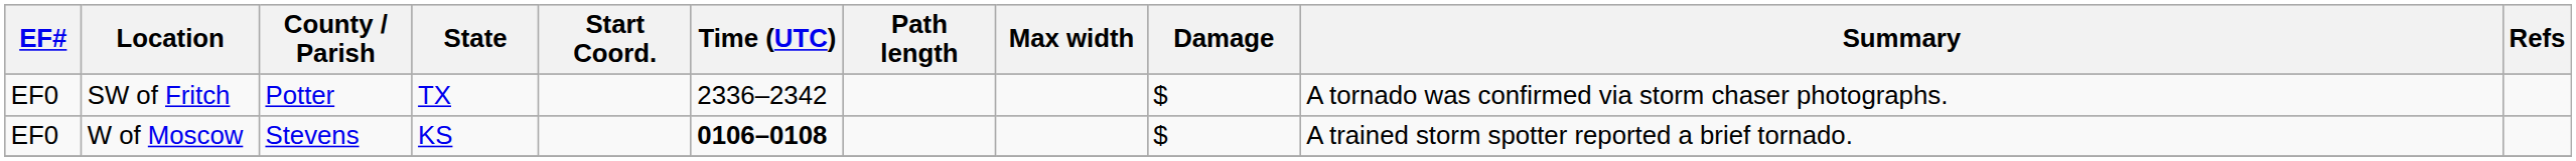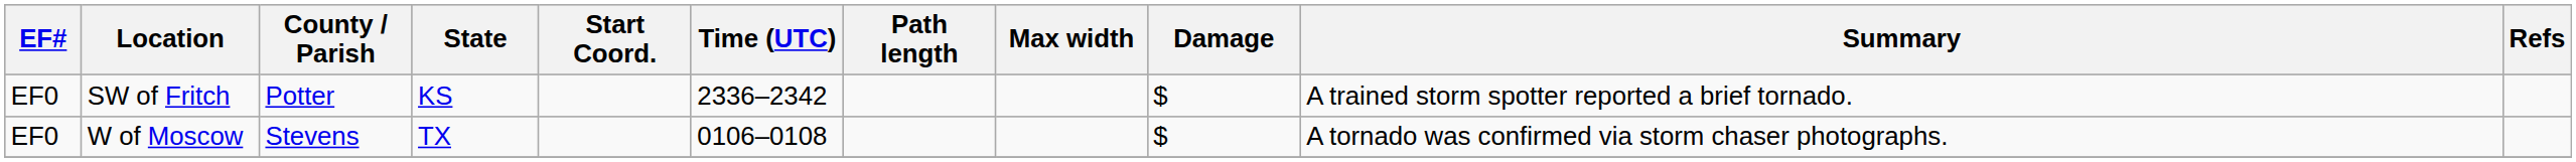SW of Fritch | State: TX -> KS
SW of Fritch | Summary: A tornado was confirmed via storm chaser photographs. -> A trained storm spotter reported a brief tornado.
W of Moscow | State: KS -> TX
W of Moscow | Time (UTC): bold -> normal
W of Moscow | Summary: A trained storm spotter reported a brief tornado. -> A tornado was confirmed via storm chaser photographs.
